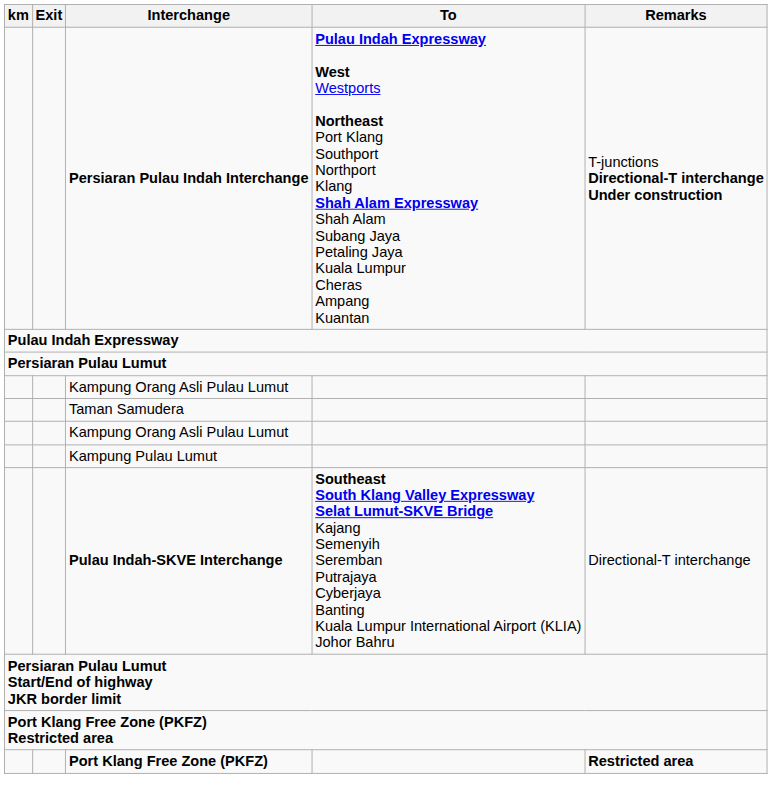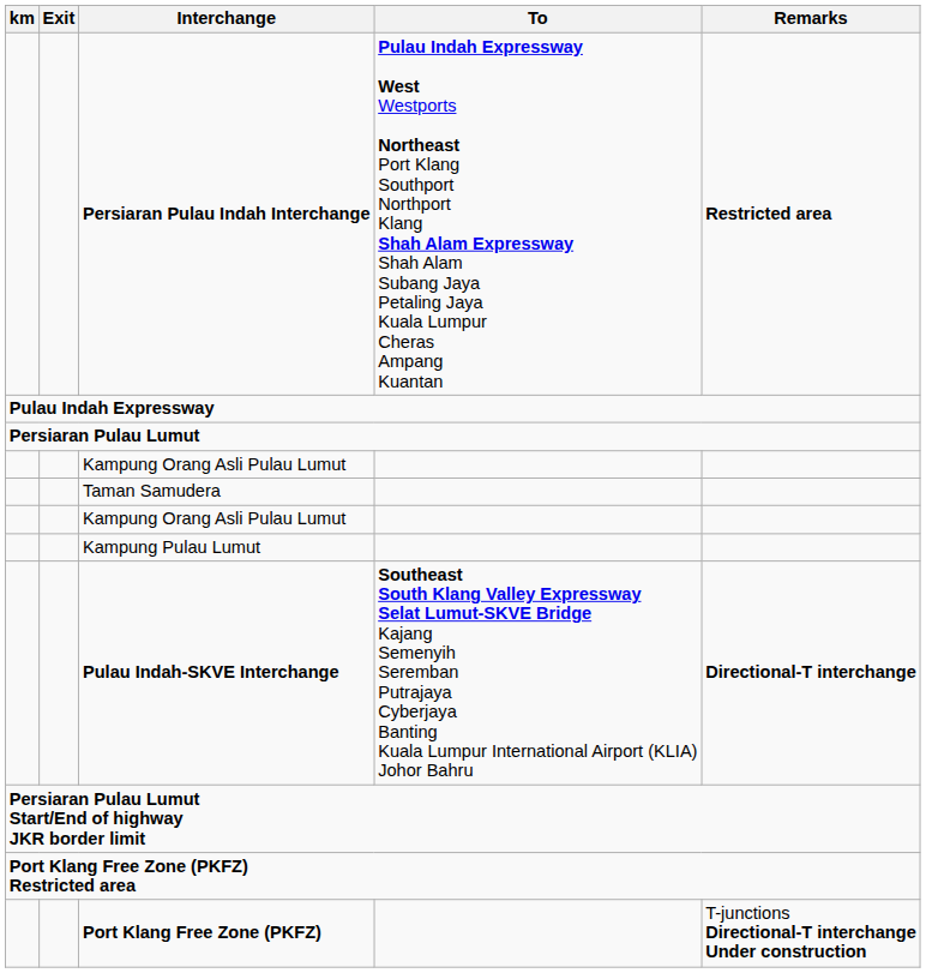Persiaran Pulau Indah Interchange | Remarks: T-junctions Directional-T interchange Under construction -> Restricted area
Pulau Indah-SKVE Interchange | Remarks: normal -> bold
Port Klang Free Zone (PKFZ) | Remarks: Restricted area -> T-junctions Directional-T interchange Under construction
